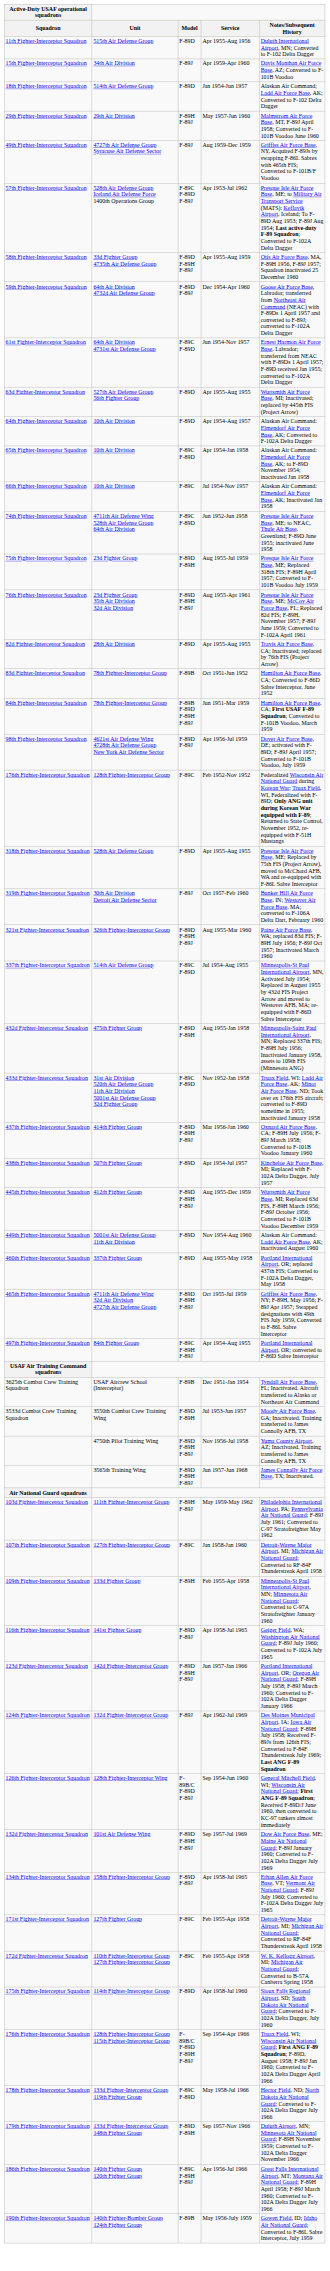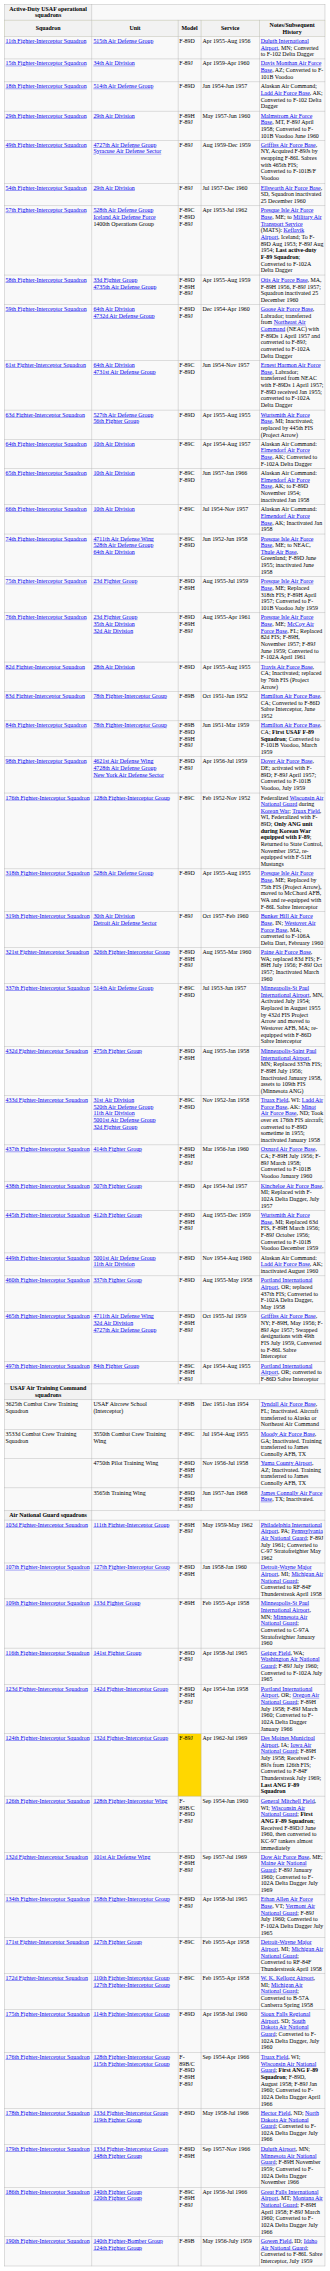+ row: 54th Fighter-Interceptor Squadron | 29th Air Division | F-89J | Jul 1957-Dec 1960 | Ellsworth Air Force Base, SD, Squadron inactivated 25 December 1960
64th Fighter-Interceptor Squadron | Model: F-89D -> F-89C
65th Fighter-Interceptor Squadron | Service: Apr 1954-Jan 1958 -> Jun 1957-Jan 1966
337th Fighter-Interceptor Squadron | Service: Jul 1954-Aug 1955 -> Jul 1953-Jun 1957
3533d Combat Crew Training Squadron | Model: F-89D F-89H -> F-89C
3533d Combat Crew Training Squadron | Service: Jul 1953-Jun 1957 -> Jul 1954-Aug 1955
107th Fighter-Interceptor Squadron | Model: F-89C -> F-89D F-89H
123d Fighter-Interceptor Squadron | Service: Jun 1957-Jan 1966 -> Apr 1954-Jan 1958
124th Fighter-Interceptor Squadron | Model: no background -> gold background
178th Fighter-Interceptor Squadron | Model: F-89C F-89D -> F-89D
